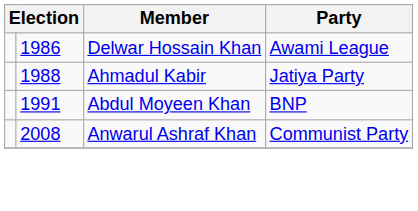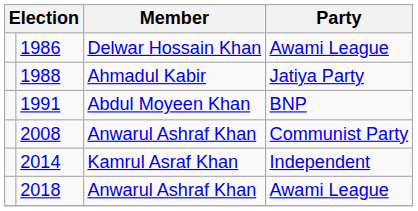+ row: 2014 | Kamrul Asraf Khan | Independent
+ row: 2018 | Anwarul Ashraf Khan | Awami League
